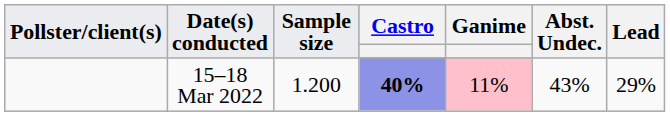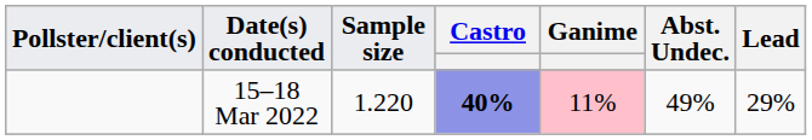15–18 Mar 2022 | Sample size: 1.200 -> 1.220
15–18 Mar 2022 | Abst. Undec.: 43% -> 49%
